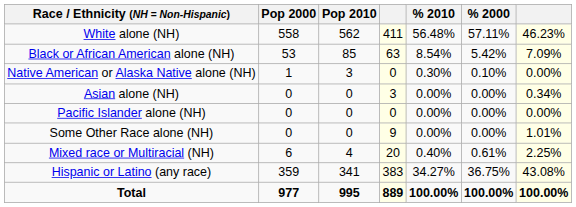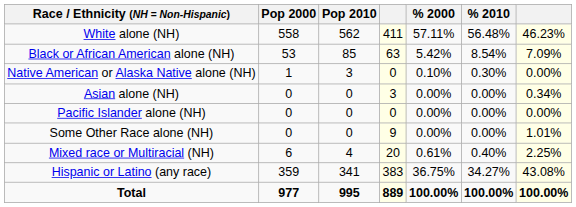columns swapped: % 2000 <-> % 2010
